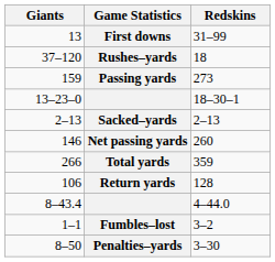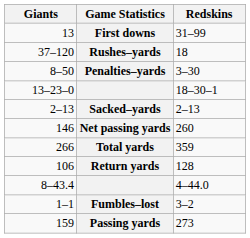rows swapped: Passing yards <-> Penalties–yards
